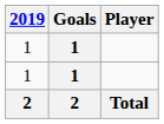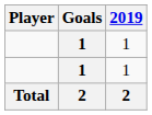columns swapped: Player <-> 2019
